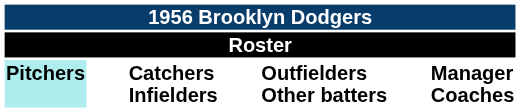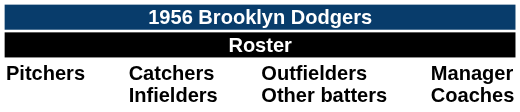Pitchers | column 1: paleturquoise background -> no background
